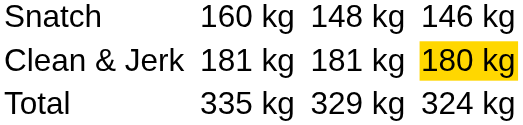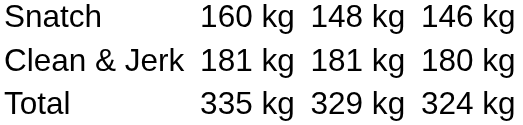Clean & Jerk | column 4: gold background -> no background
